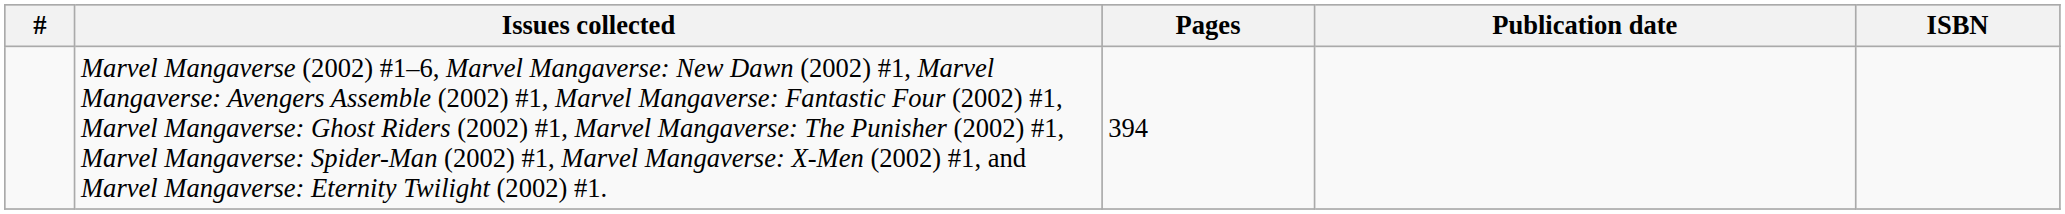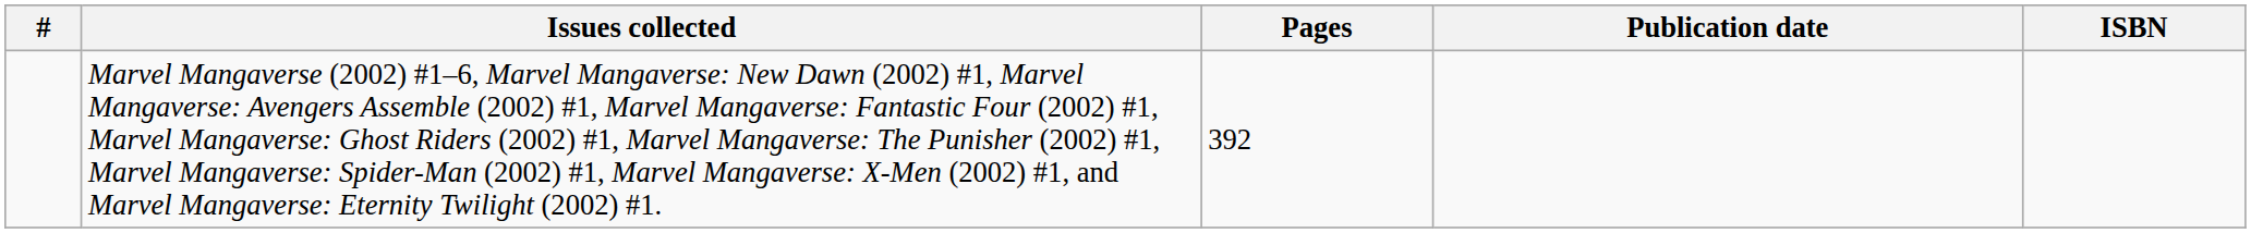row 2 | Pages: 394 -> 392
